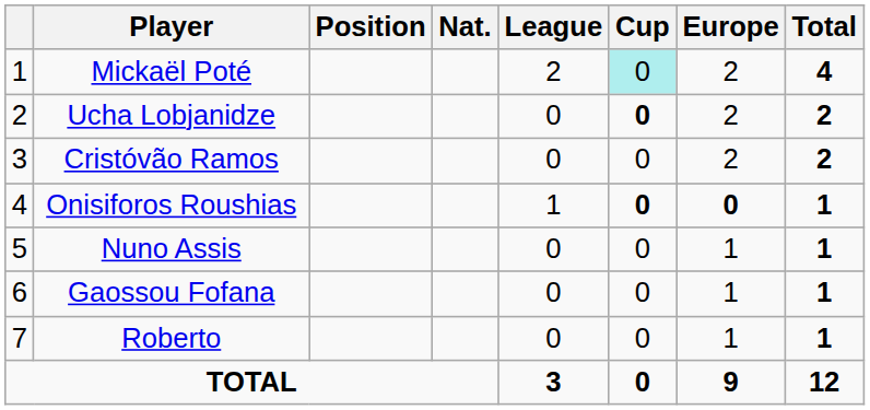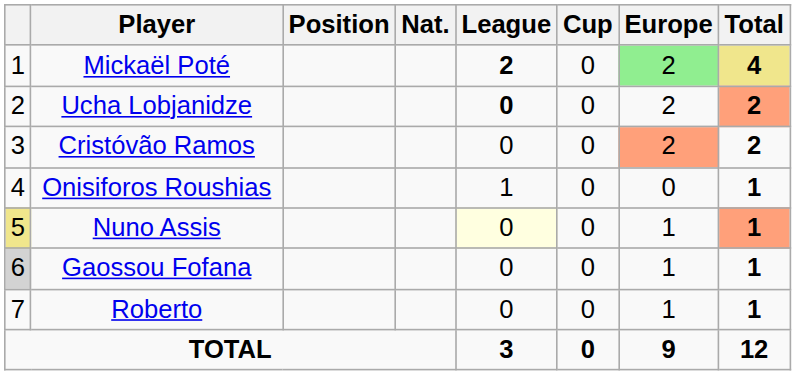Mickaël Poté | League: normal -> bold
Mickaël Poté | Cup: paleturquoise background -> no background
Mickaël Poté | Europe: no background -> lightgreen background
Mickaël Poté | Total: no background -> khaki background
Ucha Lobjanidze | League: normal -> bold
Ucha Lobjanidze | Cup: bold -> normal
Ucha Lobjanidze | Total: no background -> lightsalmon background
Cristóvão Ramos | Europe: no background -> lightsalmon background
Onisiforos Roushias | Cup: bold -> normal
Onisiforos Roushias | Europe: bold -> normal
Nuno Assis | column 1: no background -> khaki background
Nuno Assis | League: no background -> lightyellow background
Nuno Assis | Total: no background -> lightsalmon background
Gaossou Fofana | column 1: no background -> lightgrey background
